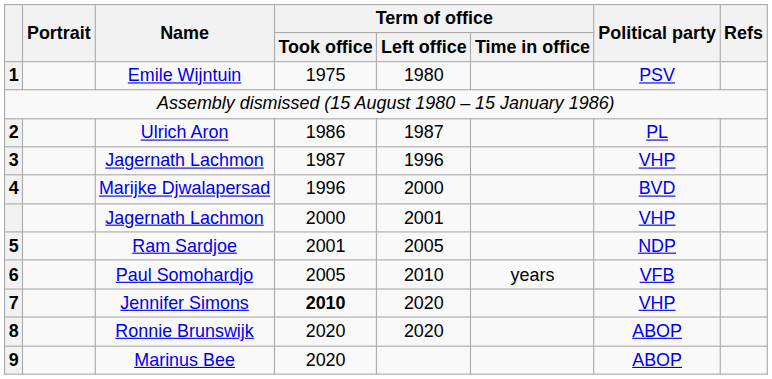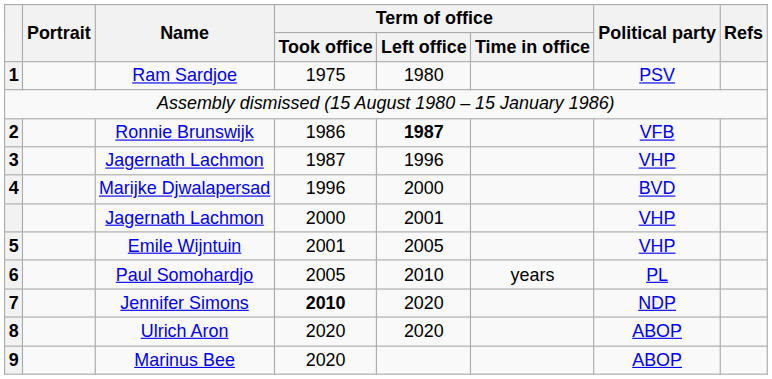1 | Name: Emile Wijntuin -> Ram Sardjoe
2 | Name: Ulrich Aron -> Ronnie Brunswijk
2 | Term of office / Left office: normal -> bold
2 | Political party: PL -> VFB
5 | Name: Ram Sardjoe -> Emile Wijntuin
5 | Political party: NDP -> VHP
6 | Political party: VFB -> PL
7 | Political party: VHP -> NDP
8 | Name: Ronnie Brunswijk -> Ulrich Aron
